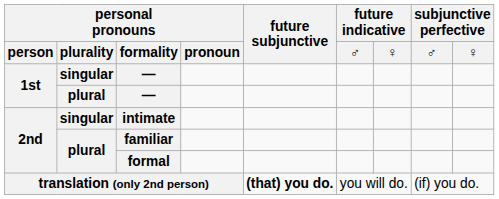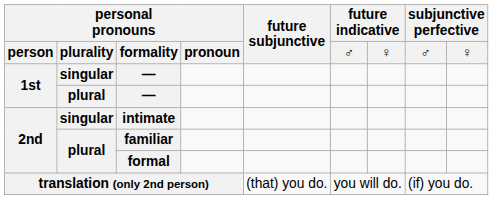translation (only 2nd person) | future subjunctive: bold -> normal
